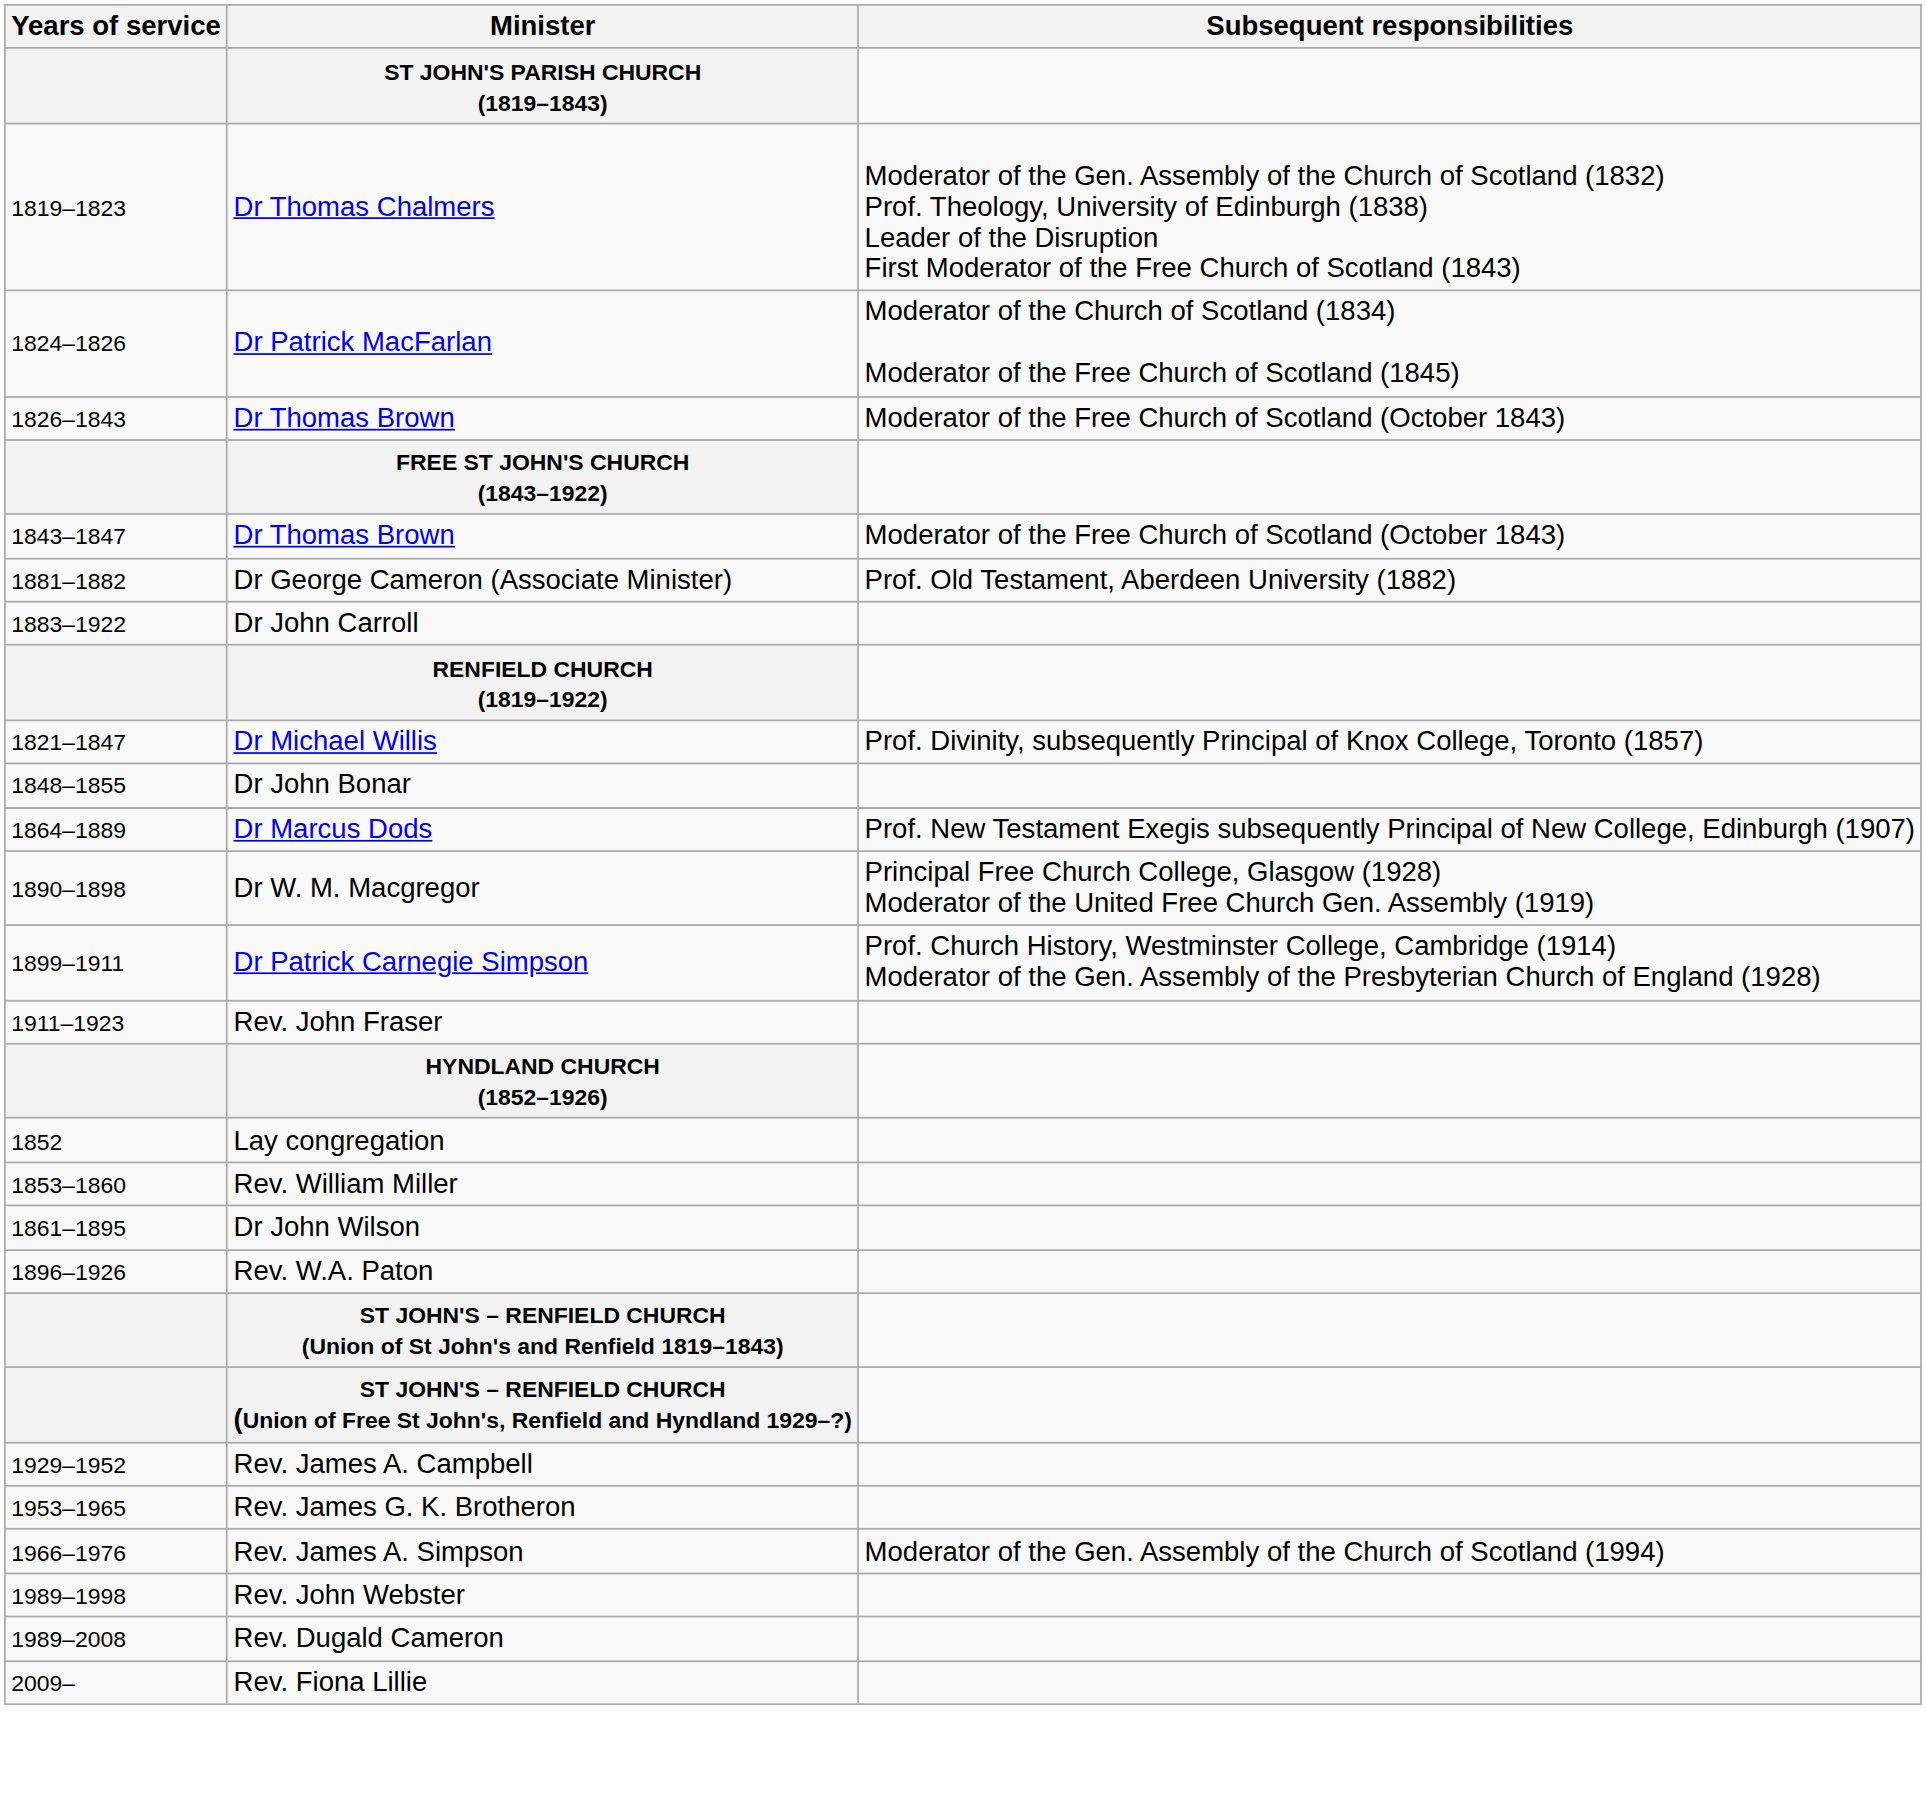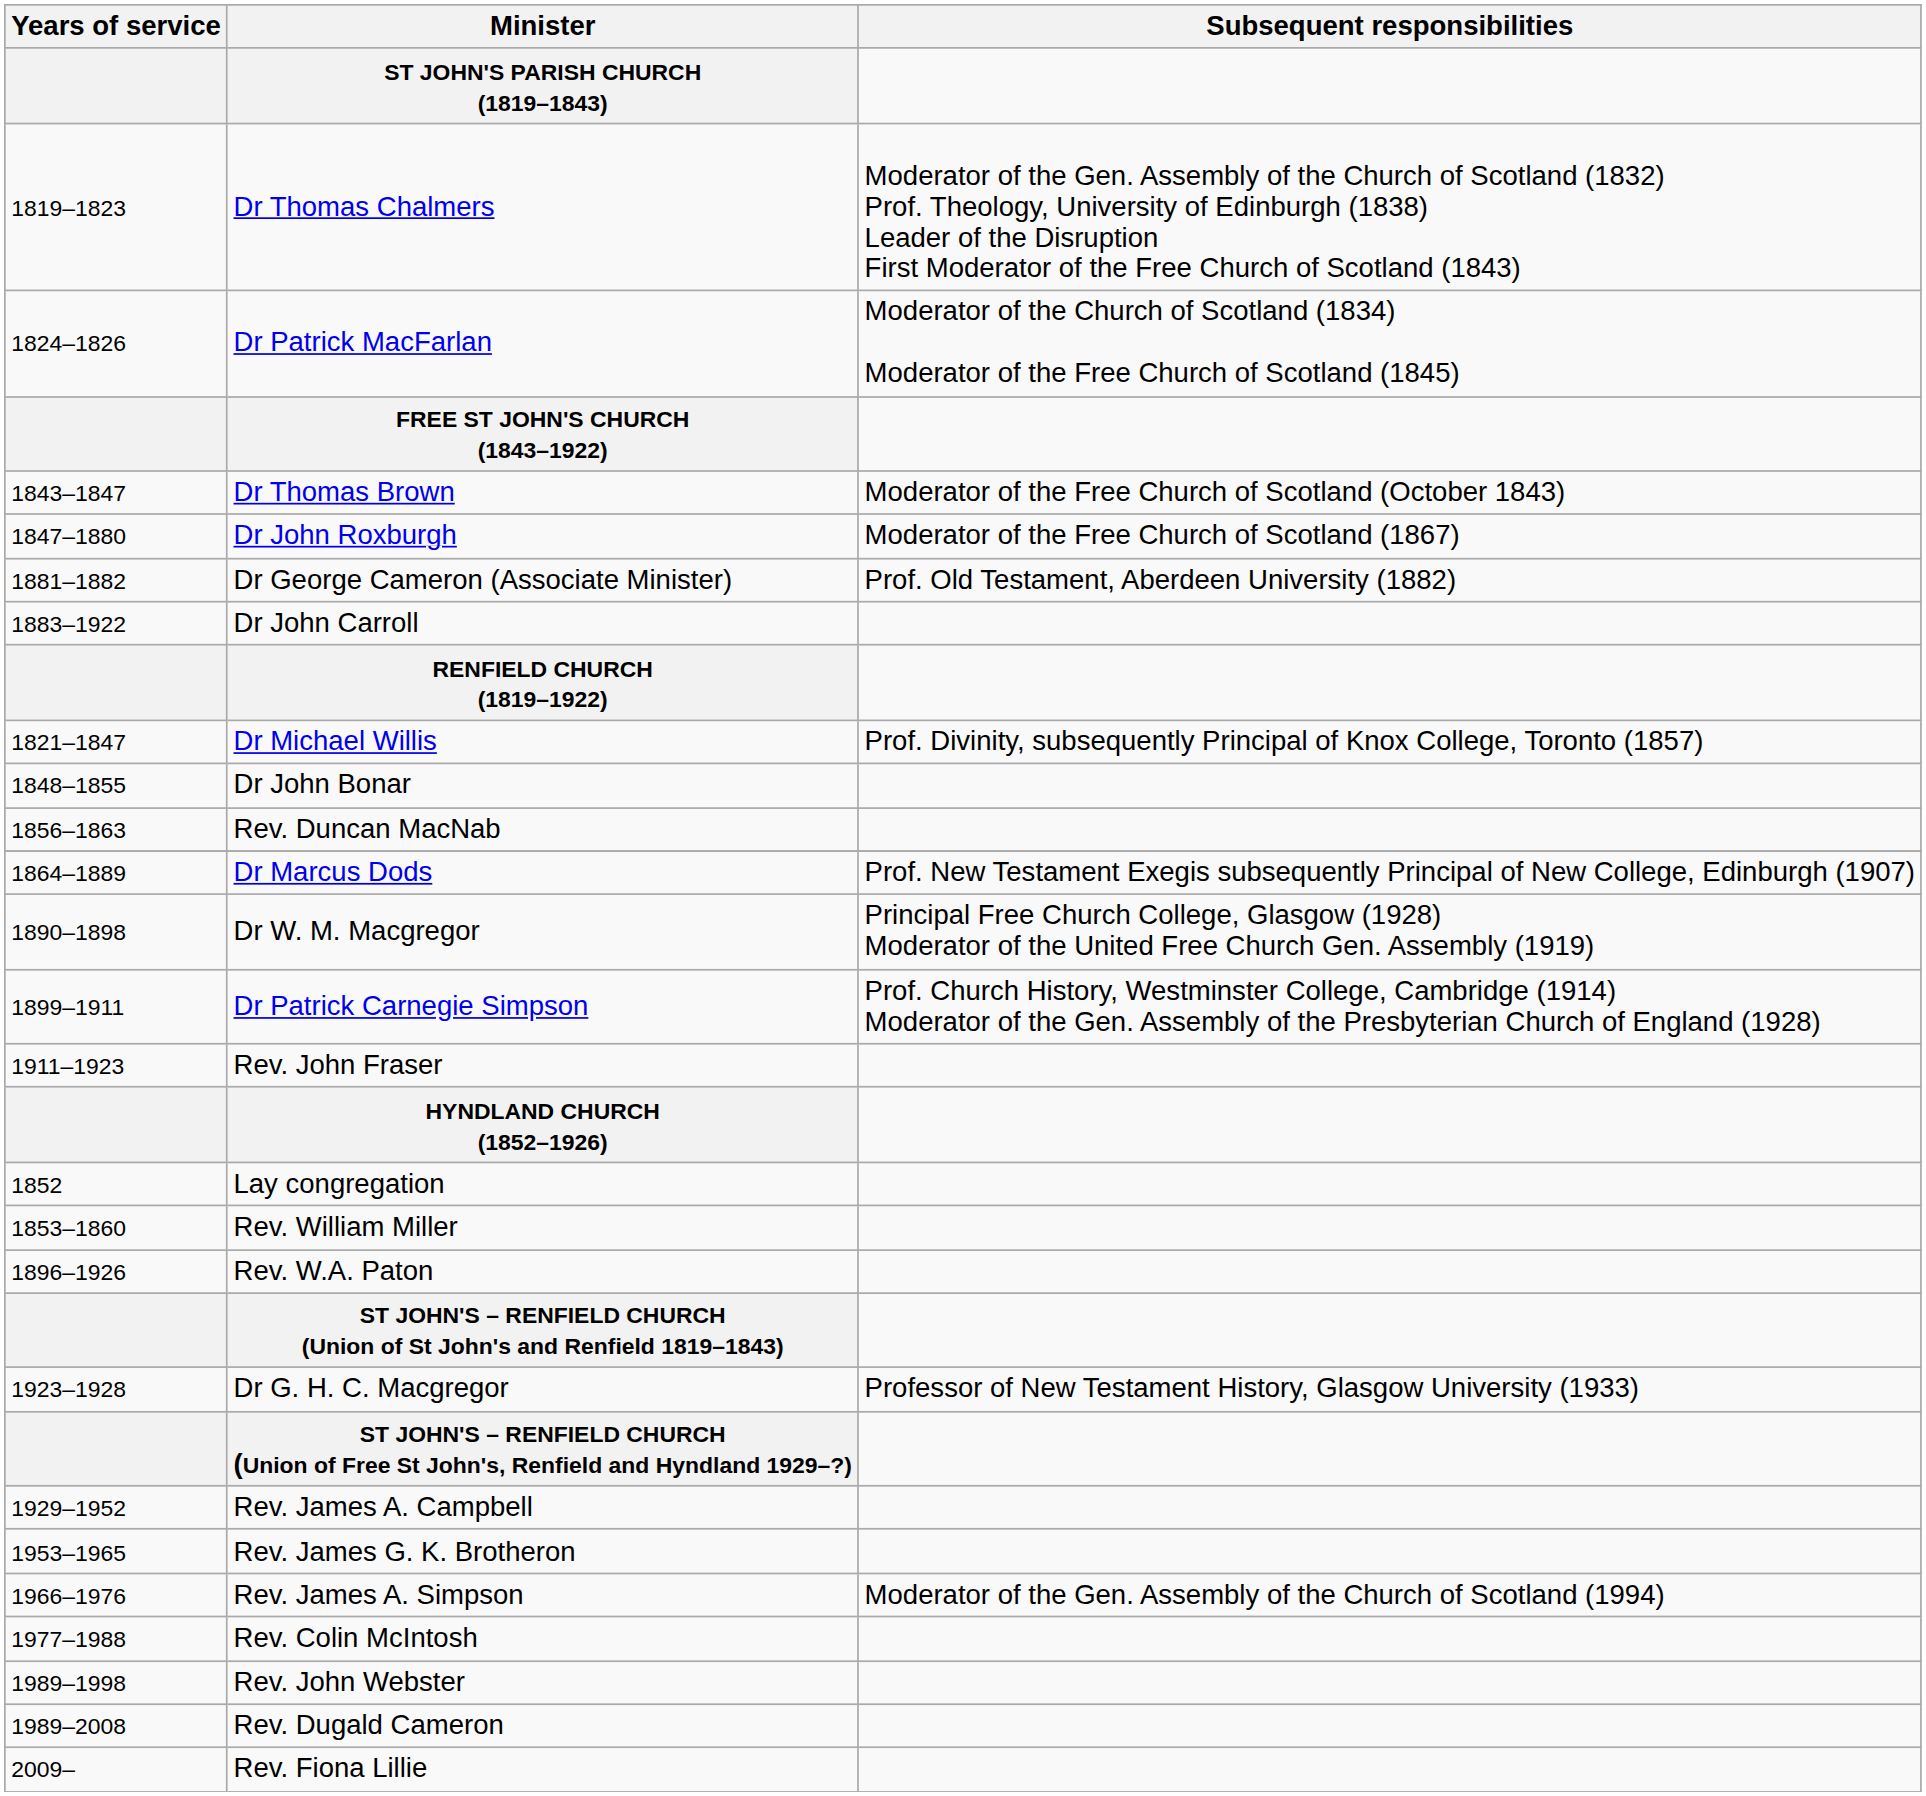- row: 1826–1843 | Dr Thomas Brown | Moderator of the Free Church of Scotland (October 1843)
+ row: 1847–1880 | Dr John Roxburgh | Moderator of the Free Church of Scotland (1867)
+ row: 1856–1863 | Rev. Duncan MacNab
- row: 1861–1895 | Dr John Wilson
+ row: 1923–1928 | Dr G. H. C. Macgregor | Professor of New Testament History, Glasgow University (1933)
+ row: 1977–1988 | Rev. Colin McIntosh
